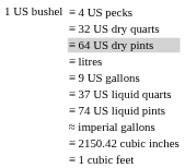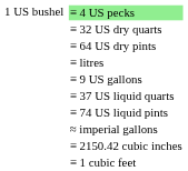≡ 4 US pecks | column 2: no background -> lightgreen background
≡ 64 US dry pints | column 2: lightgrey background -> no background
